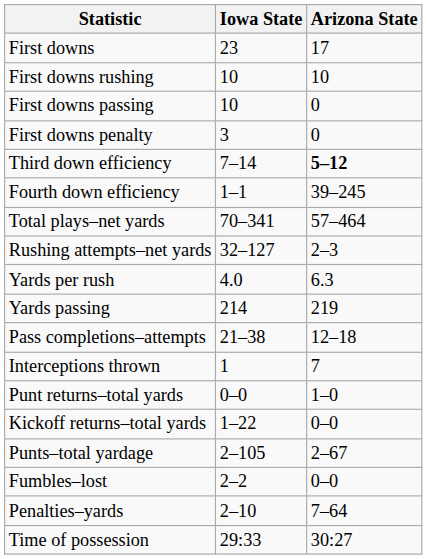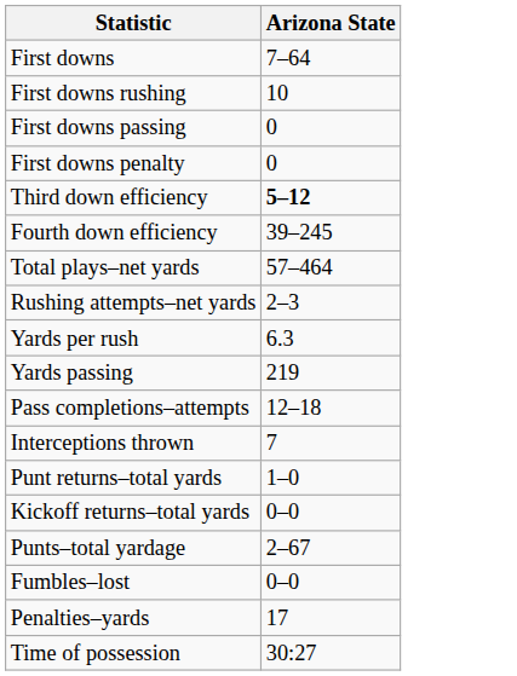- column: Iowa State | 23 | 10 | 10 | 3 | 7–14 | 1–1 | 70–341 | 32–127 | 4.0 | 214 | 21–38 | 1 | 0–0 | 1–22 | 2–105 | 2–2 | 2–10 | 29:33
First downs | Arizona State: 17 -> 7–64
Penalties–yards | Arizona State: 7–64 -> 17
